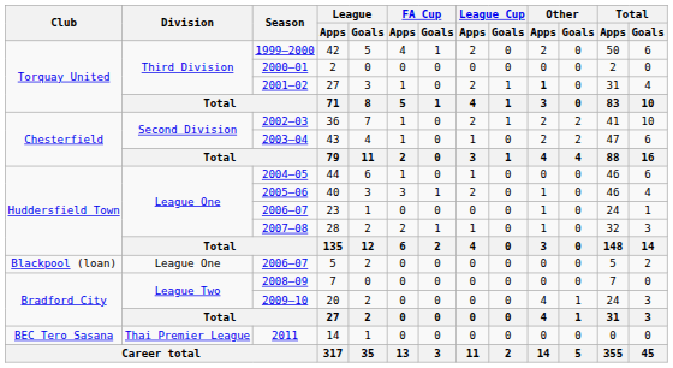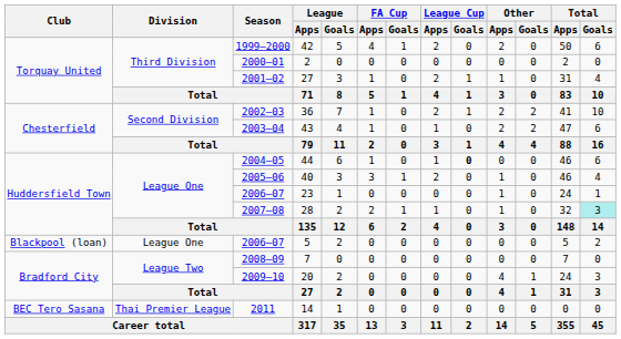2001–02 / 27 | Other / Apps: bold -> normal
44 | League Cup / Goals: normal -> bold
28 | Total / Goals: no background -> paleturquoise background
